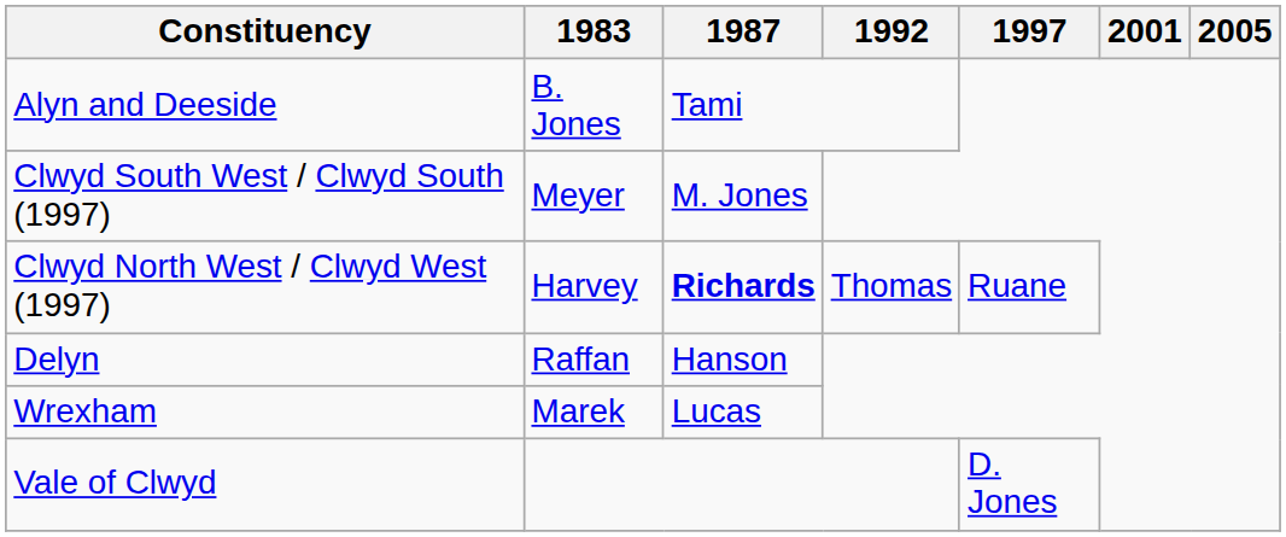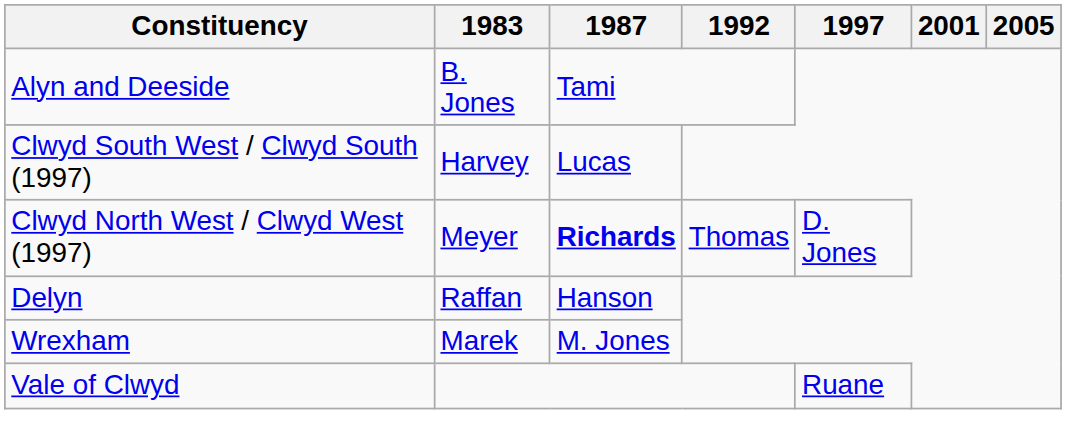Clwyd South West / Clwyd South (1997) | 1983: Meyer -> Harvey
Clwyd South West / Clwyd South (1997) | 1987: M. Jones -> Lucas
Clwyd North West / Clwyd West (1997) | 1983: Harvey -> Meyer
Clwyd North West / Clwyd West (1997) | 1997: Ruane -> D. Jones
Wrexham | 1987: Lucas -> M. Jones
Vale of Clwyd | 1997: D. Jones -> Ruane
